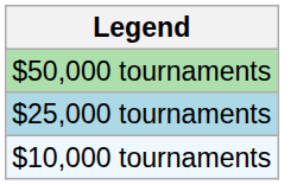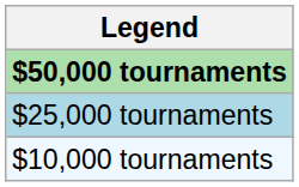row 2 | column 1: normal -> bold
